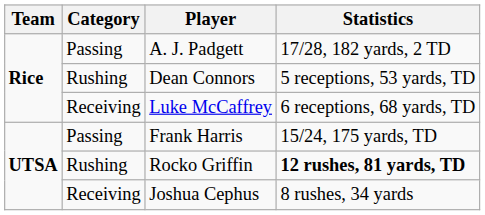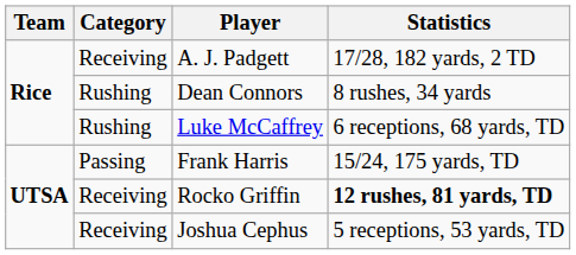A. J. Padgett | Category: Passing -> Receiving
Dean Connors | Statistics: 5 receptions, 53 yards, TD -> 8 rushes, 34 yards
Luke McCaffrey | Category: Receiving -> Rushing
Rocko Griffin | Category: Rushing -> Receiving
Joshua Cephus | Statistics: 8 rushes, 34 yards -> 5 receptions, 53 yards, TD
